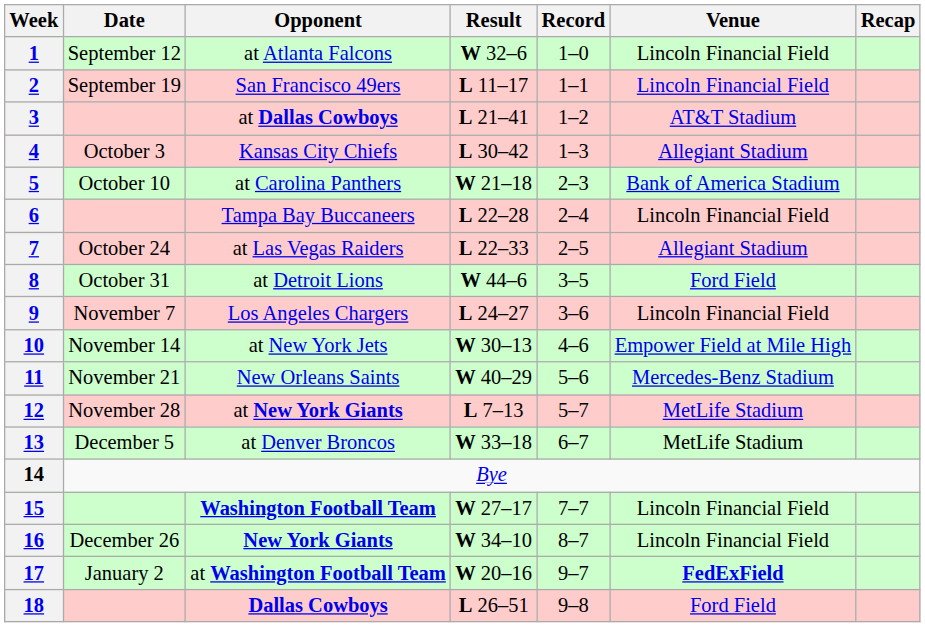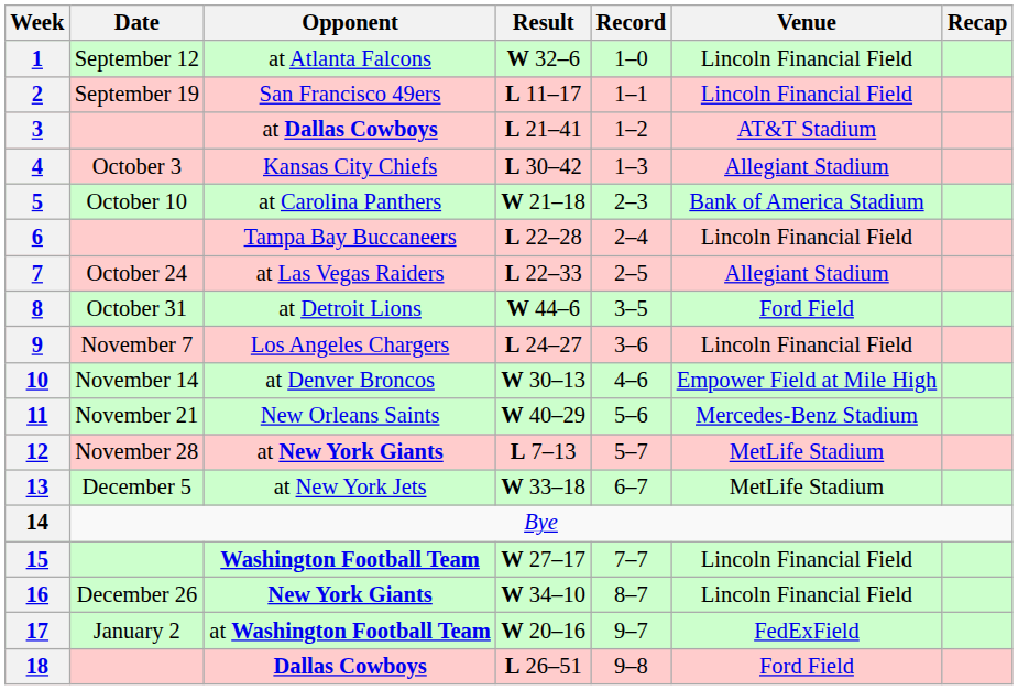10 | Opponent: at New York Jets -> at Denver Broncos
13 | Opponent: at Denver Broncos -> at New York Jets
17 | Venue: bold -> normal
